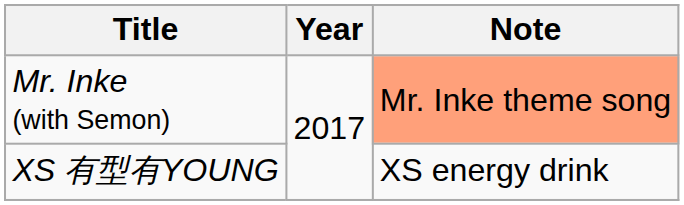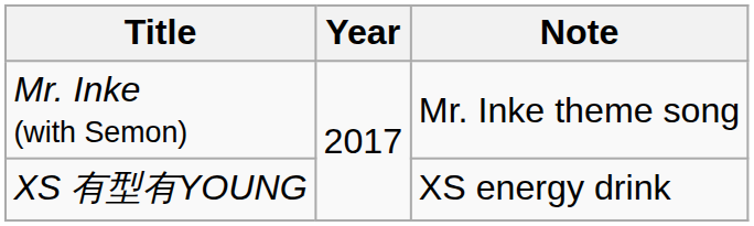Mr. Inke (with Semon) | Note: lightsalmon background -> no background
